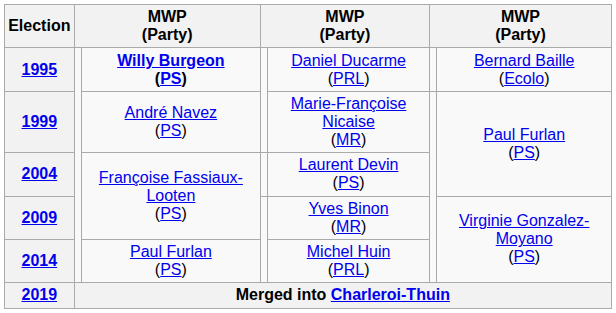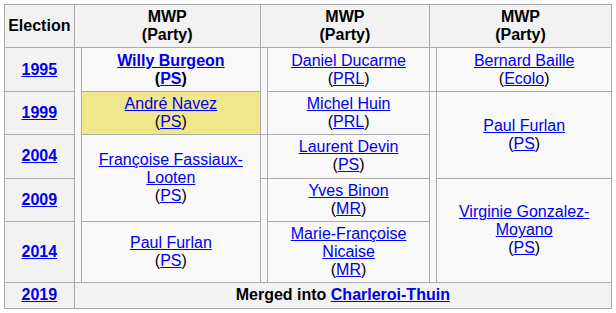1999 | column 3: no background -> khaki background
1999 | column 5: Marie-Françoise Nicaise (MR) -> Michel Huin (PRL)
2014 | column 5: Michel Huin (PRL) -> Marie-Françoise Nicaise (MR)
